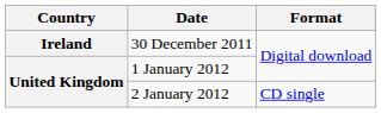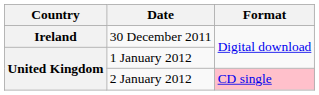2 January 2012 | Format: no background -> pink background
